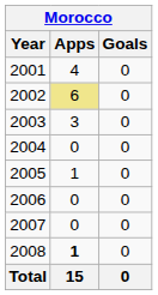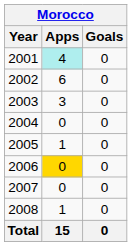2001 | Apps: no background -> paleturquoise background
2002 | Apps: khaki background -> no background
2006 | Apps: no background -> gold background
2008 | Apps: bold -> normal
